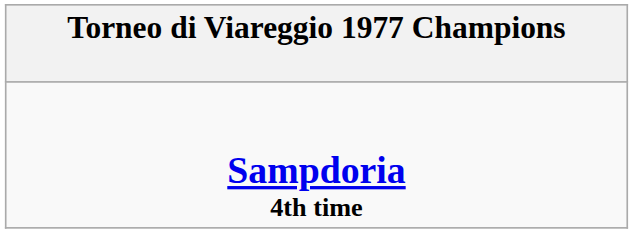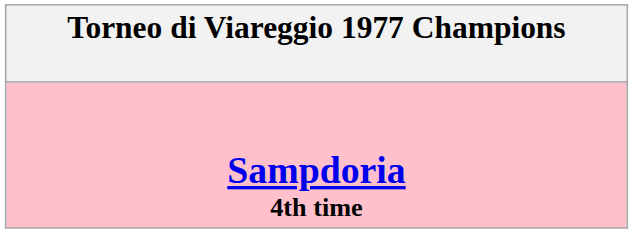row 2 | column 1: no background -> pink background
